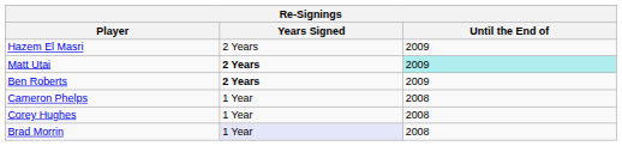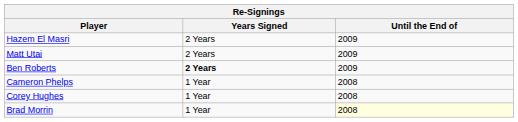Matt Utai | Years Signed: bold -> normal
Matt Utai | Until the End of: paleturquoise background -> no background
Brad Morrin | Years Signed: lavender background -> no background
Brad Morrin | Until the End of: no background -> lightyellow background
